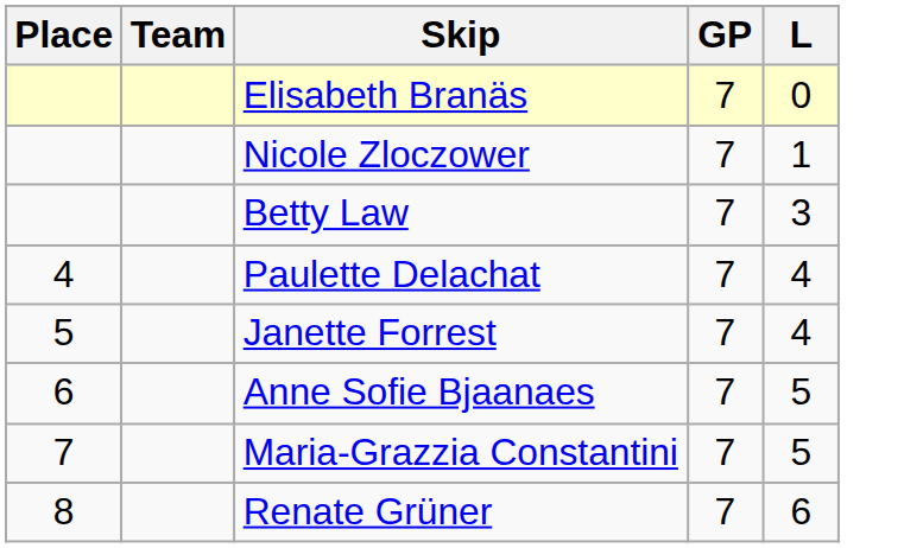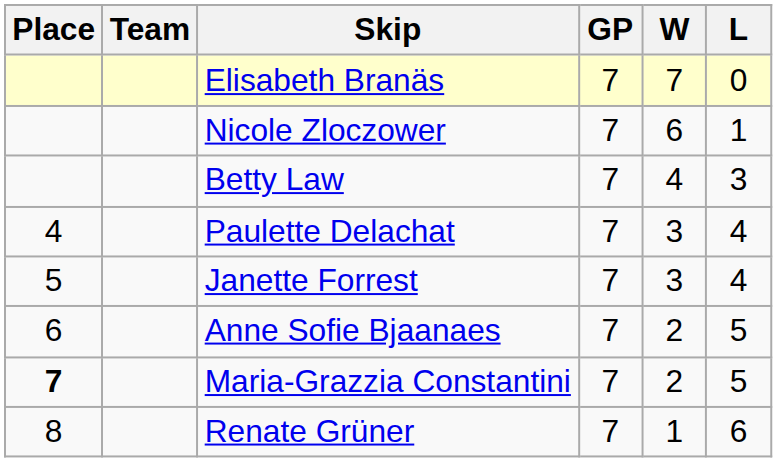+ column: W | 7 | 6 | 4 | 3 | 3 | 2 | 2 | 1
Maria-Grazzia Constantini | Place: normal -> bold
